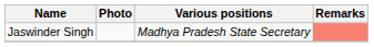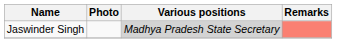Jaswinder Singh | Various positions: no background -> lightgrey background
